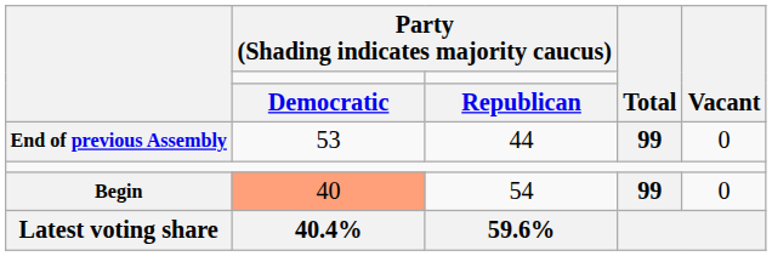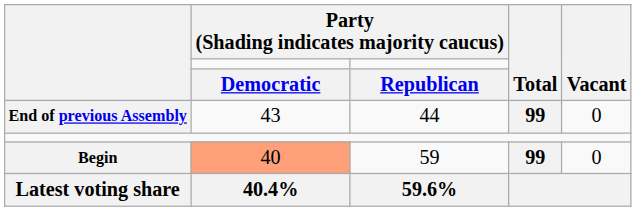End of previous Assembly | column 2: 53 -> 43
Begin | column 3: 54 -> 59
